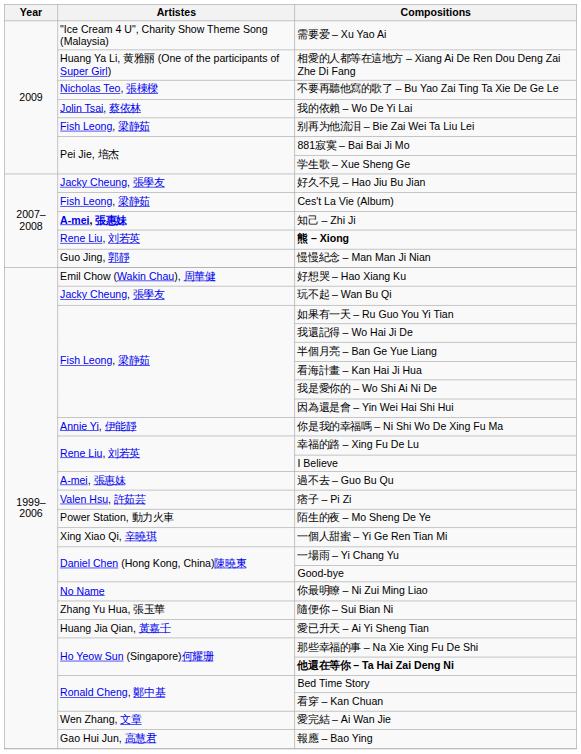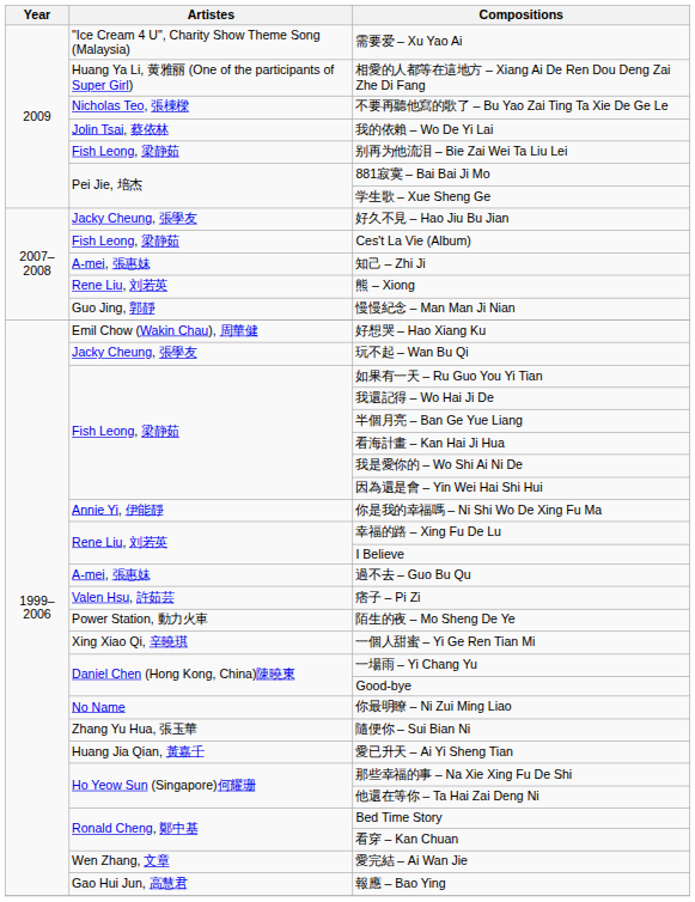知己 – Zhi Ji | Artistes: bold -> normal
熊 – Xiong | Compositions: bold -> normal
他還在等你 – Ta Hai Zai Deng Ni | Compositions: bold -> normal
